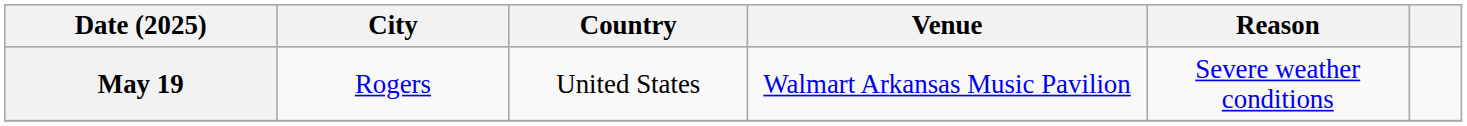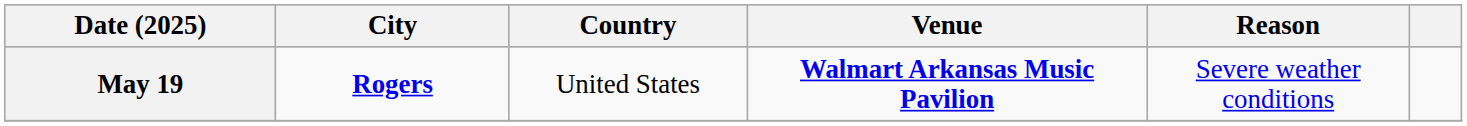May 19 | City: normal -> bold
May 19 | Venue: normal -> bold
